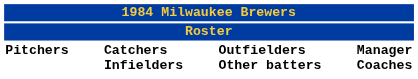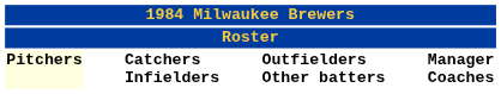Pitchers | column 1: no background -> lightyellow background
